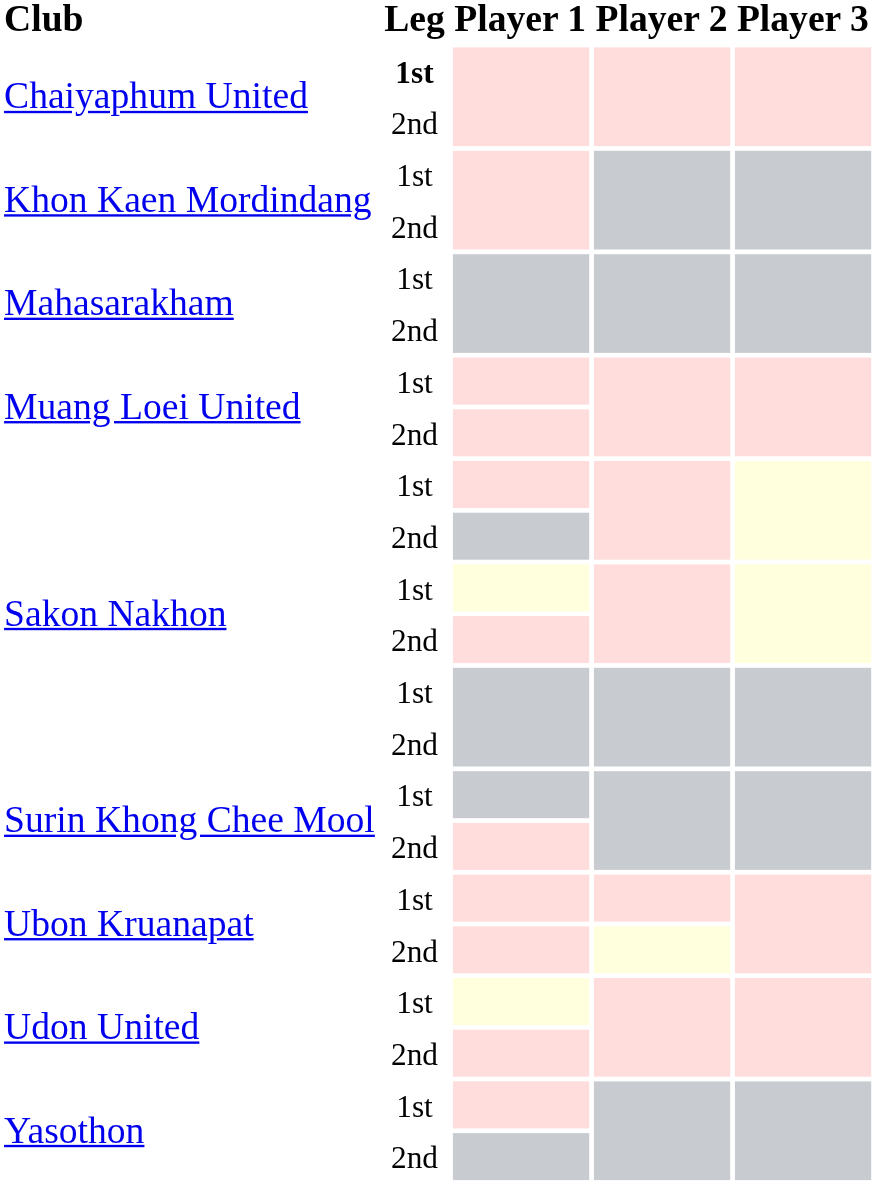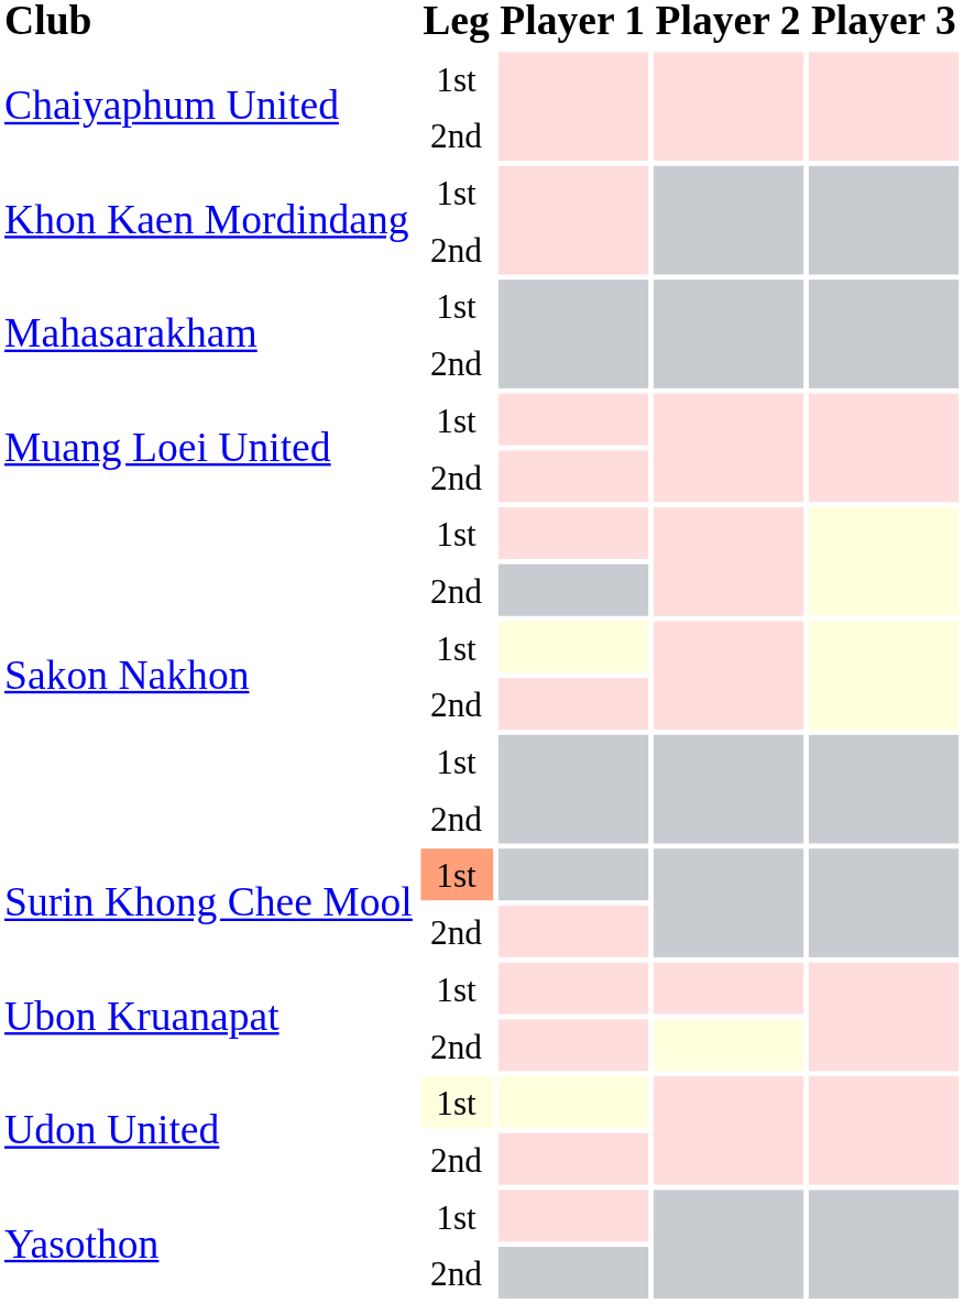Chaiyaphum United / 1st | Leg: bold -> normal
Surin Khong Chee Mool / 1st | Leg: no background -> lightsalmon background
Udon United / 1st | Leg: no background -> lightyellow background
